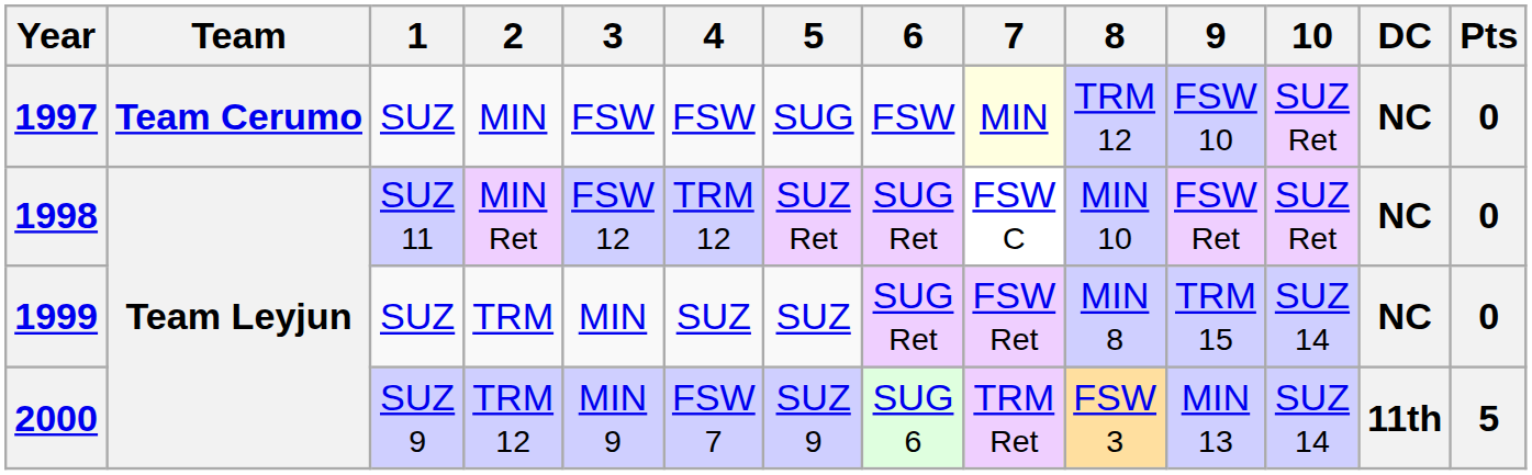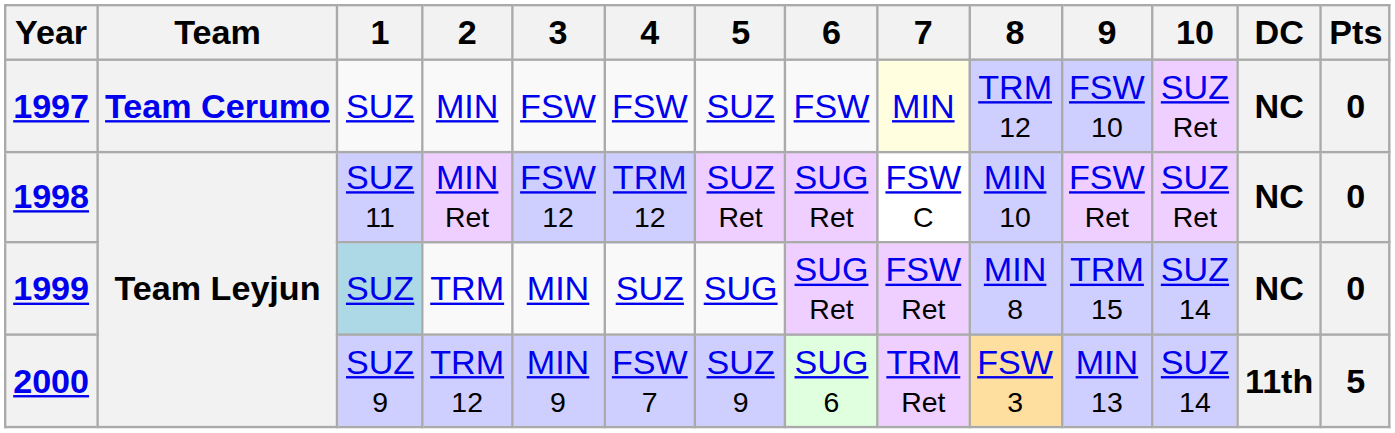1997 | 5: SUG -> SUZ
1999 | 1: no background -> lightblue background
1999 | 5: SUZ -> SUG
